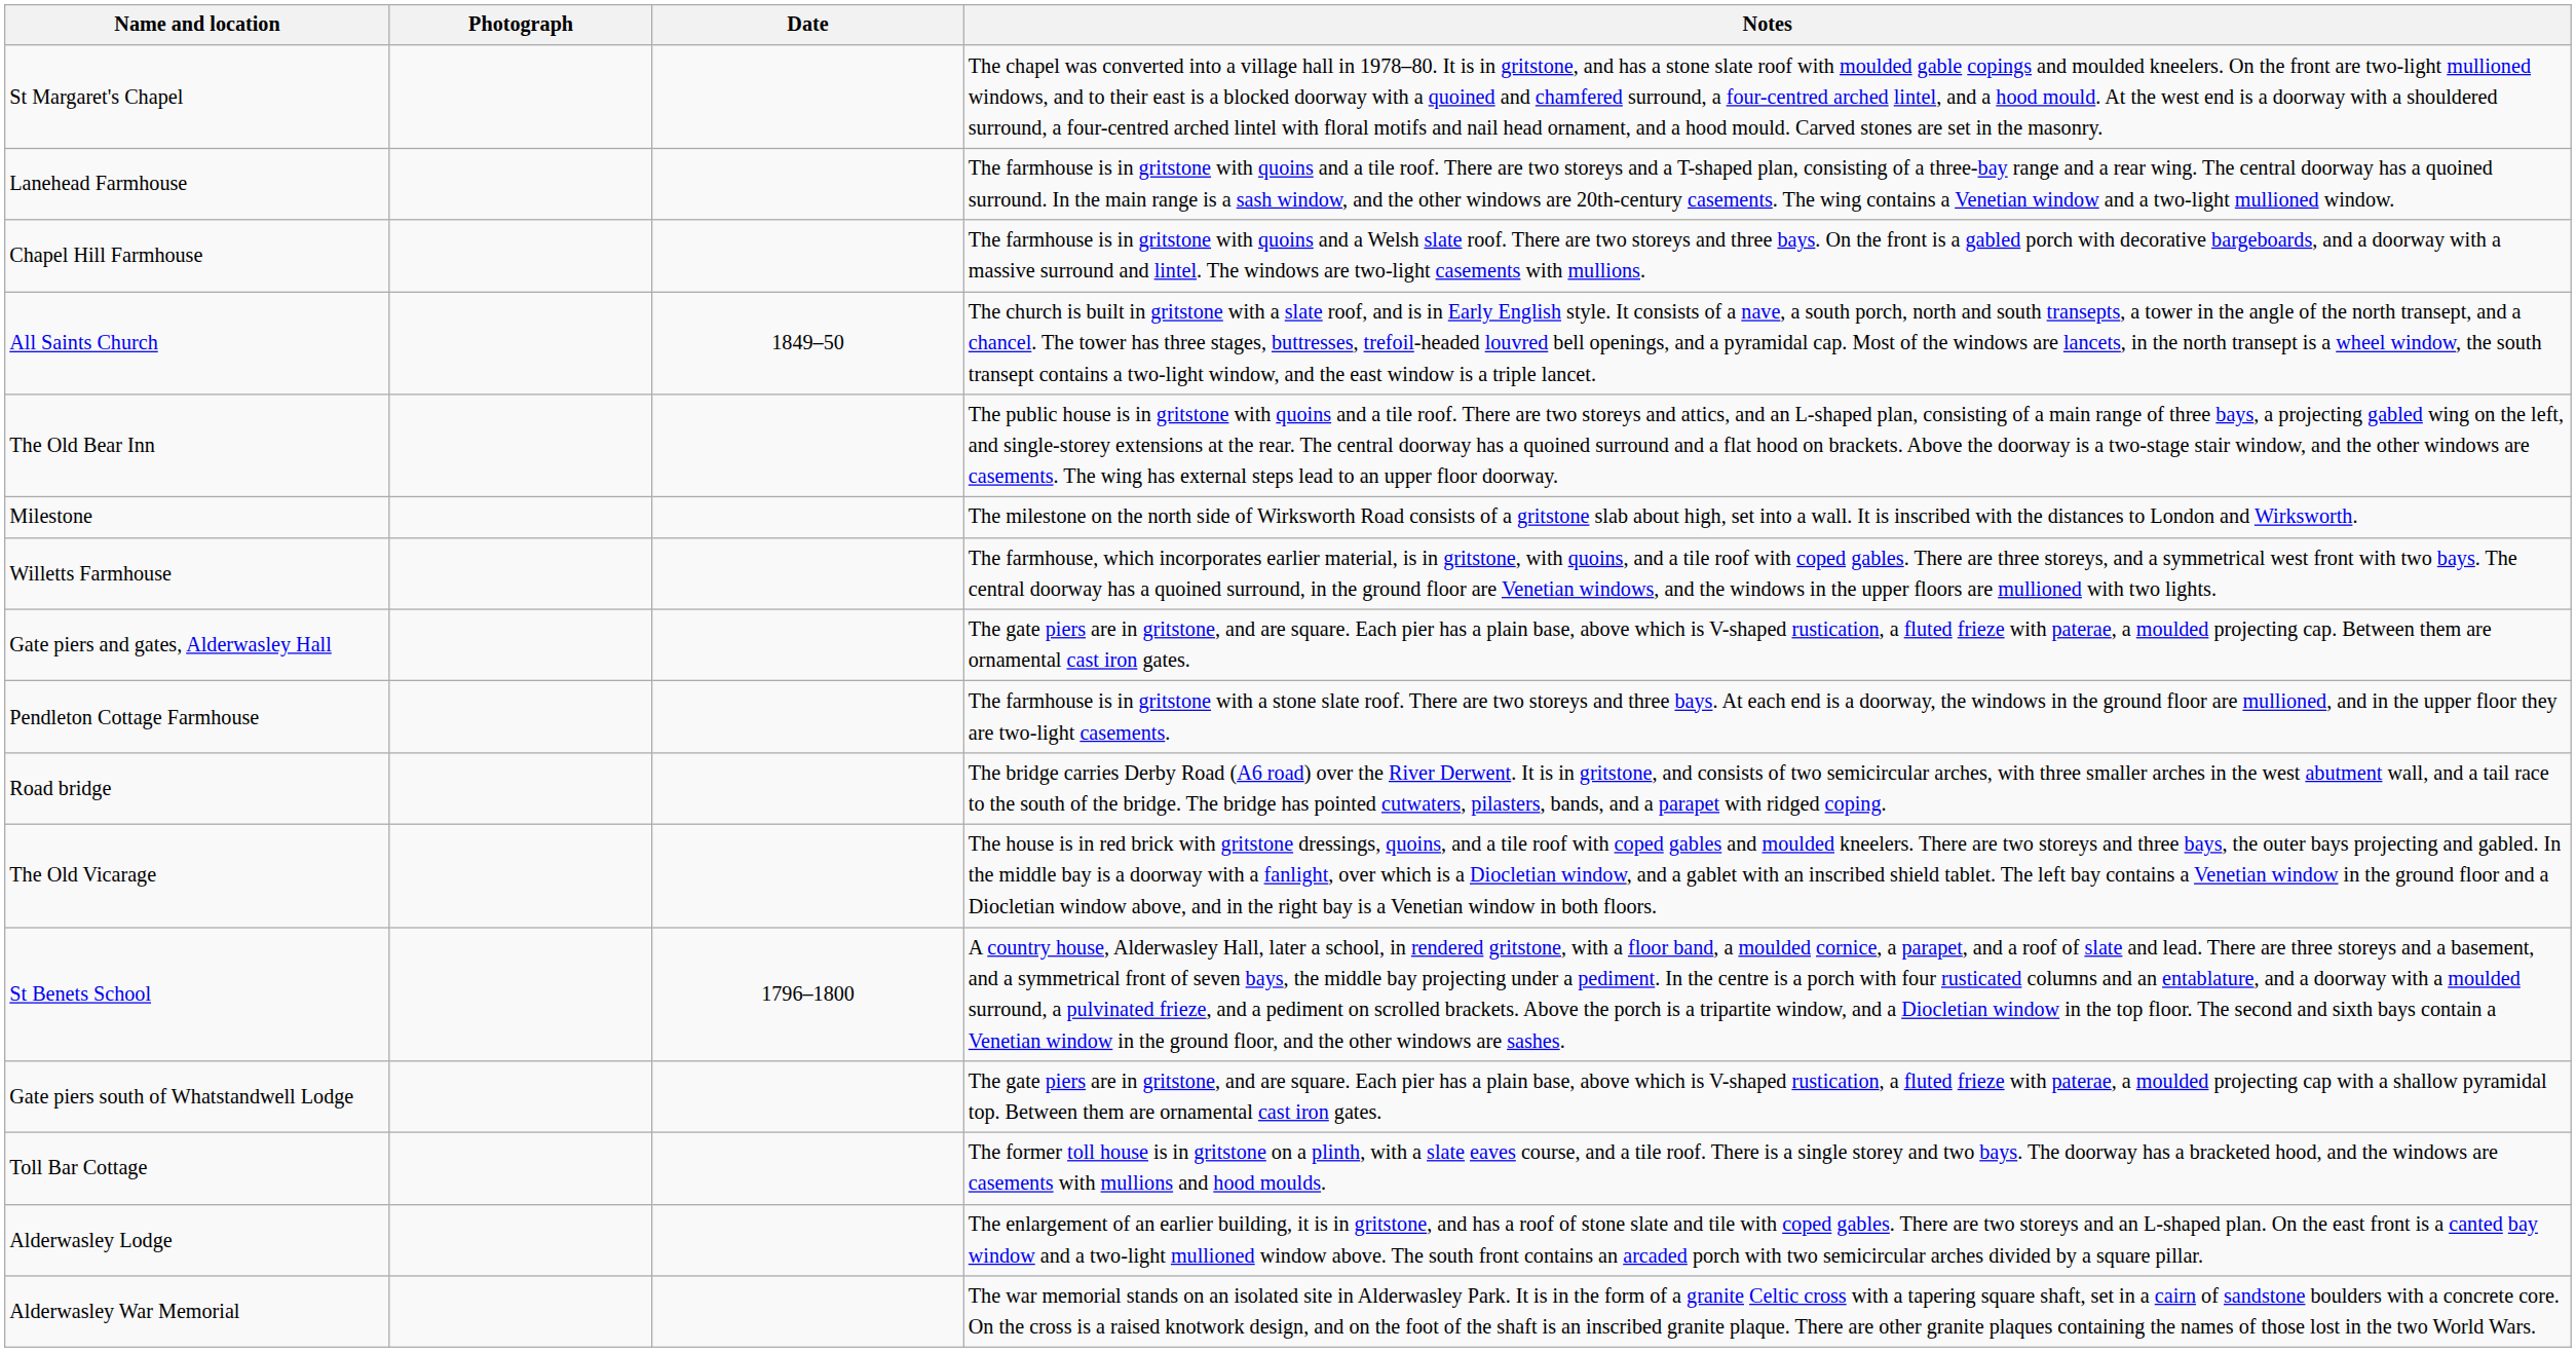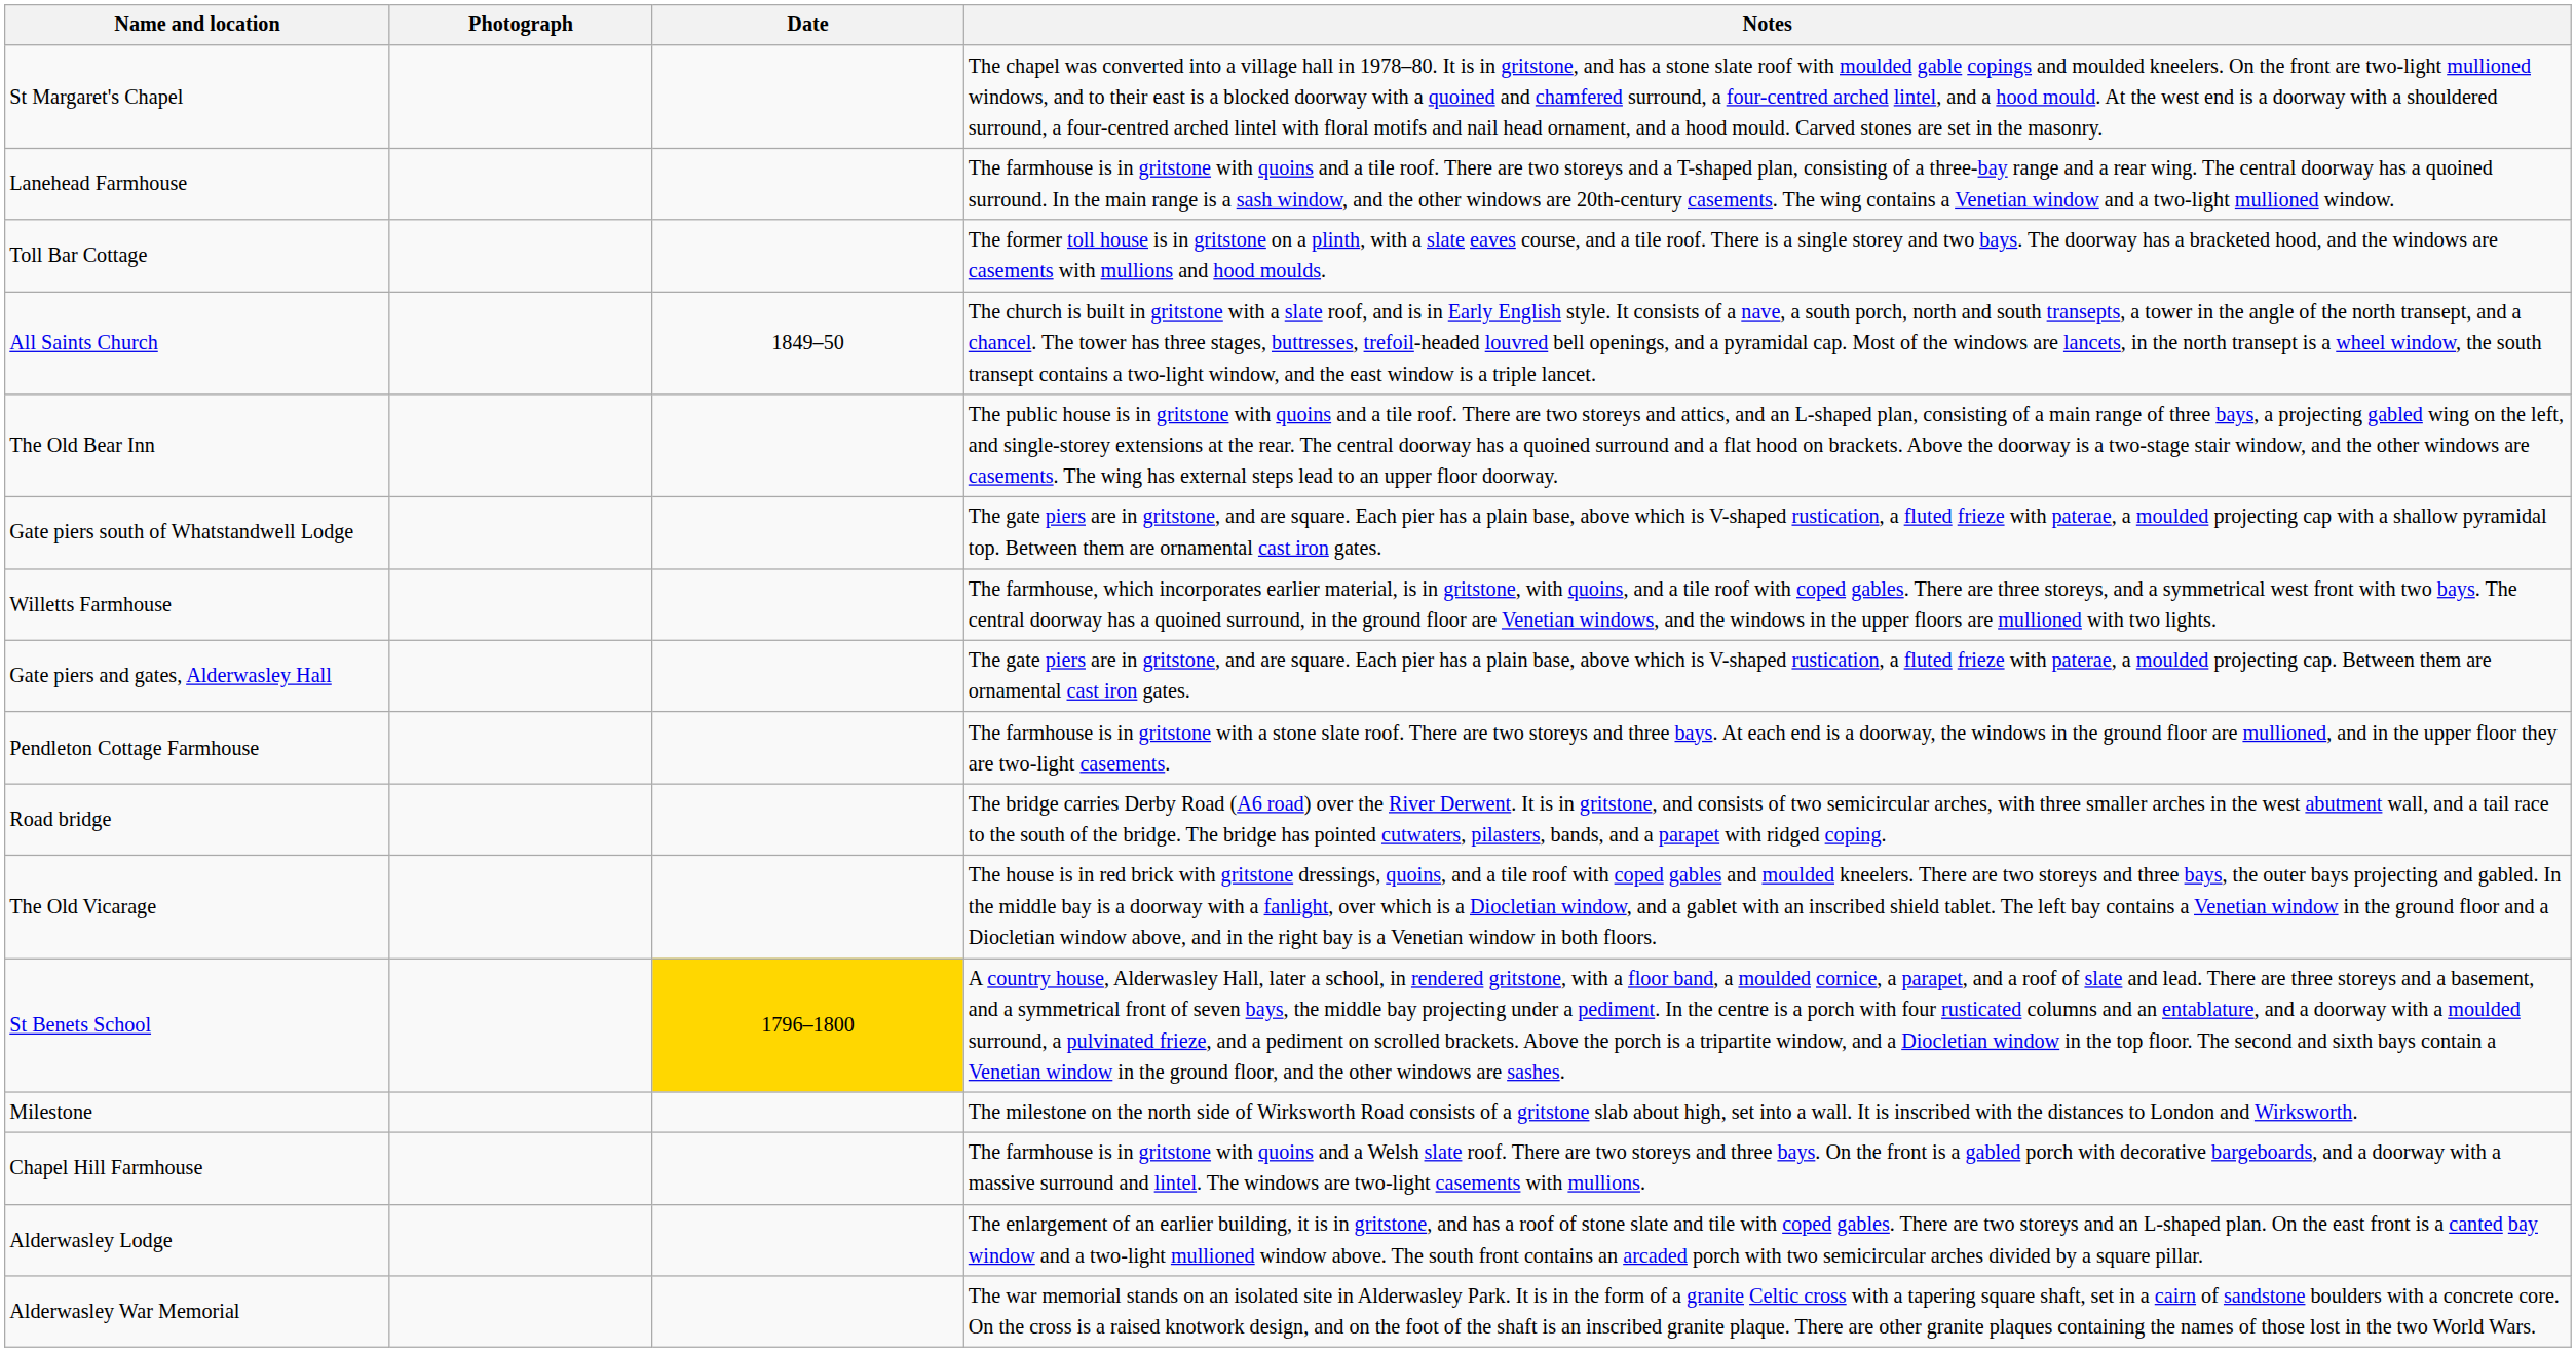rows swapped: Chapel Hill Farmhouse <-> Toll Bar Cottage
rows swapped: Gate piers south of Whatstandwell Lodge <-> Milestone
St Benets School | Date: no background -> gold background
